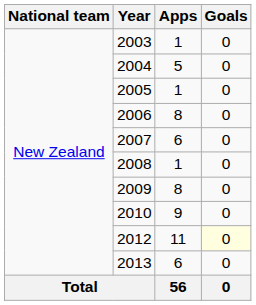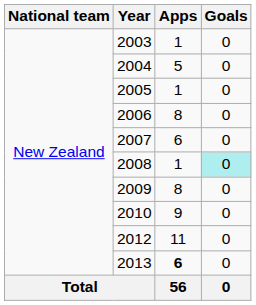2008 | Goals: no background -> paleturquoise background
2012 | Goals: lightyellow background -> no background
2013 | Apps: normal -> bold
